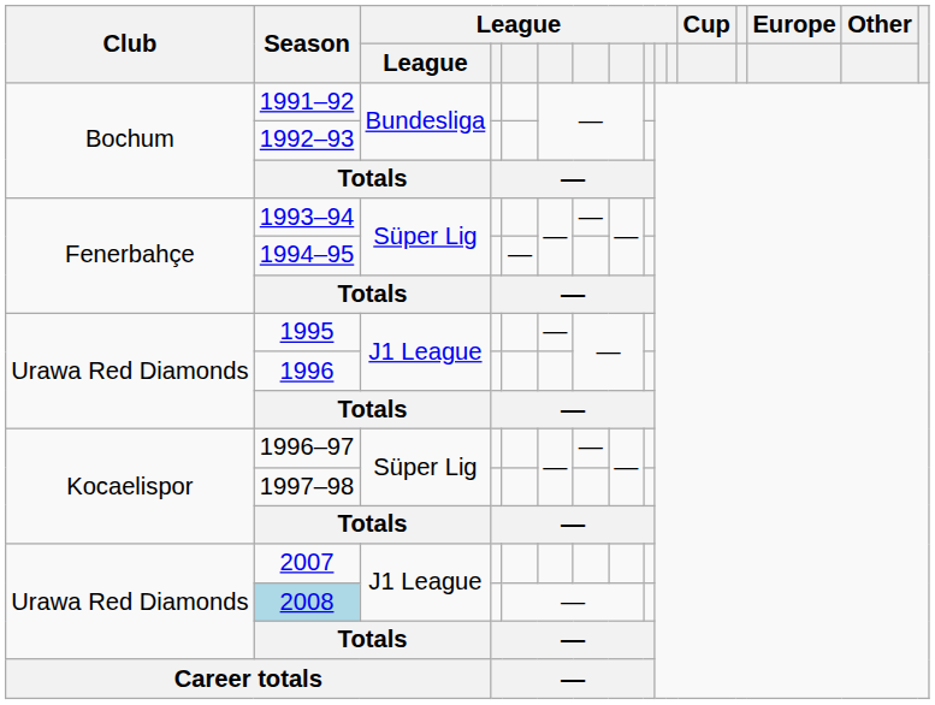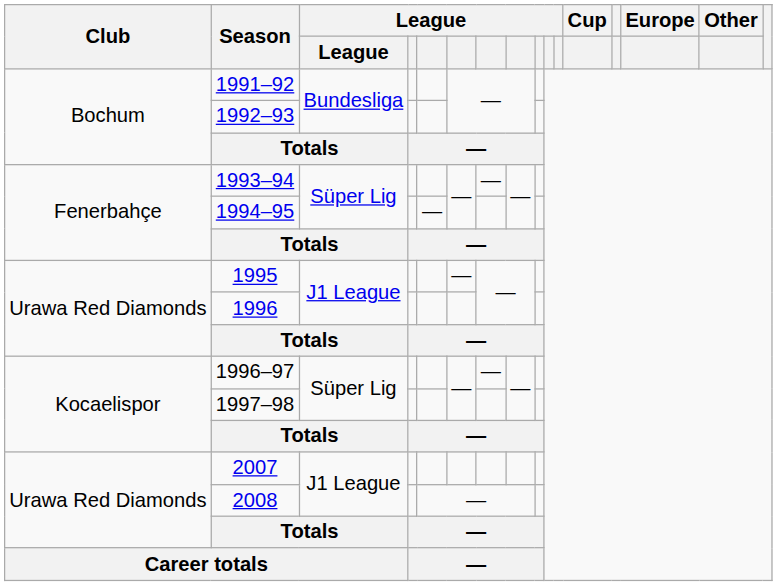2008 | Season: lightblue background -> no background
